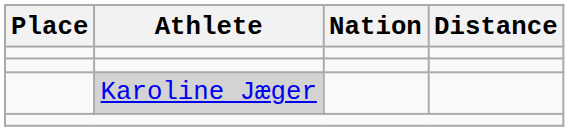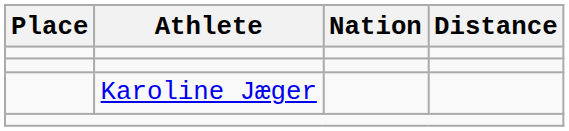Karoline Jæger | Athlete: lightgrey background -> no background
